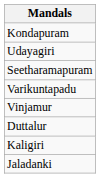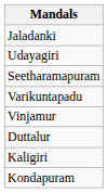row 2 | column 1: Kondapuram -> Jaladanki
row 9 | column 1: Jaladanki -> Kondapuram
